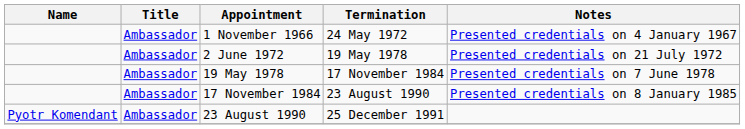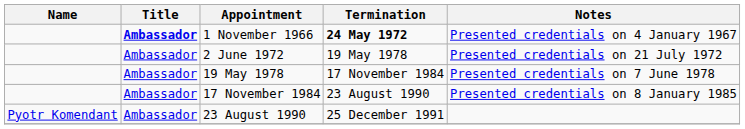1 November 1966 | Title: normal -> bold
1 November 1966 | Termination: normal -> bold
